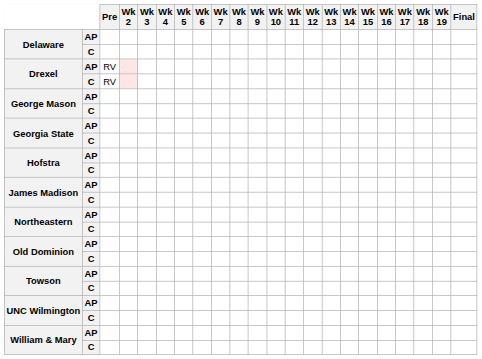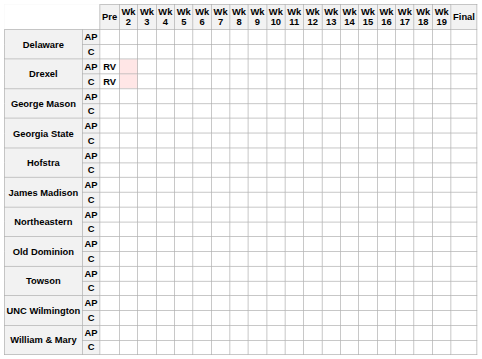Drexel / AP | Pre: normal -> bold
Drexel / C | Pre: normal -> bold
